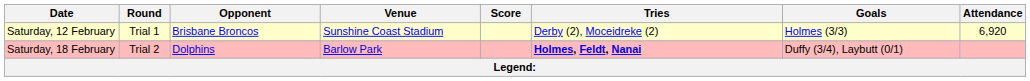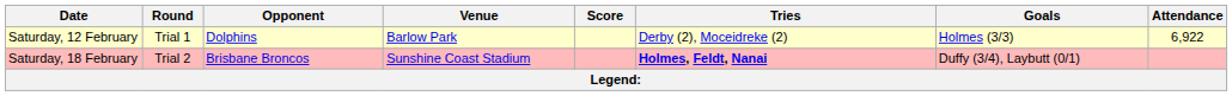Saturday, 12 February | Opponent: Brisbane Broncos -> Dolphins
Saturday, 12 February | Venue: Sunshine Coast Stadium -> Barlow Park
Saturday, 12 February | Attendance: 6,920 -> 6,922
Saturday, 18 February | Opponent: Dolphins -> Brisbane Broncos
Saturday, 18 February | Venue: Barlow Park -> Sunshine Coast Stadium
